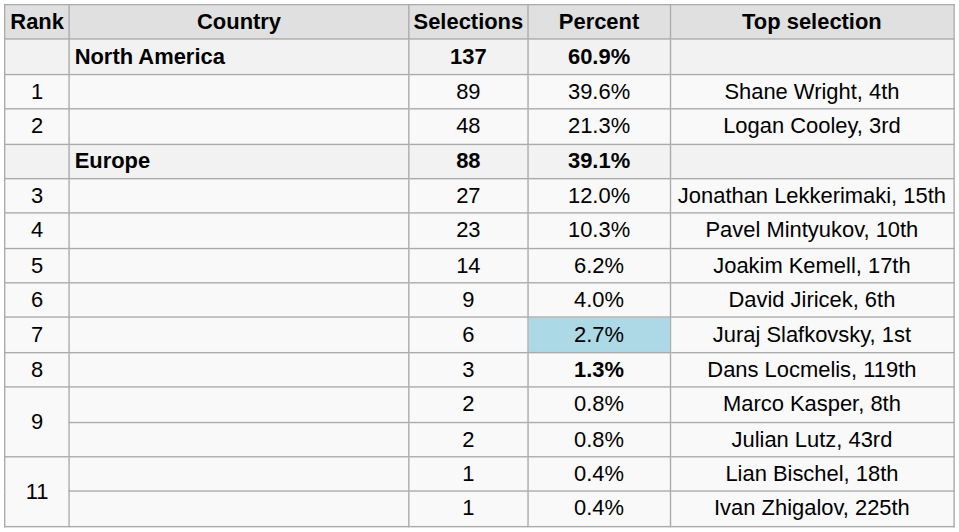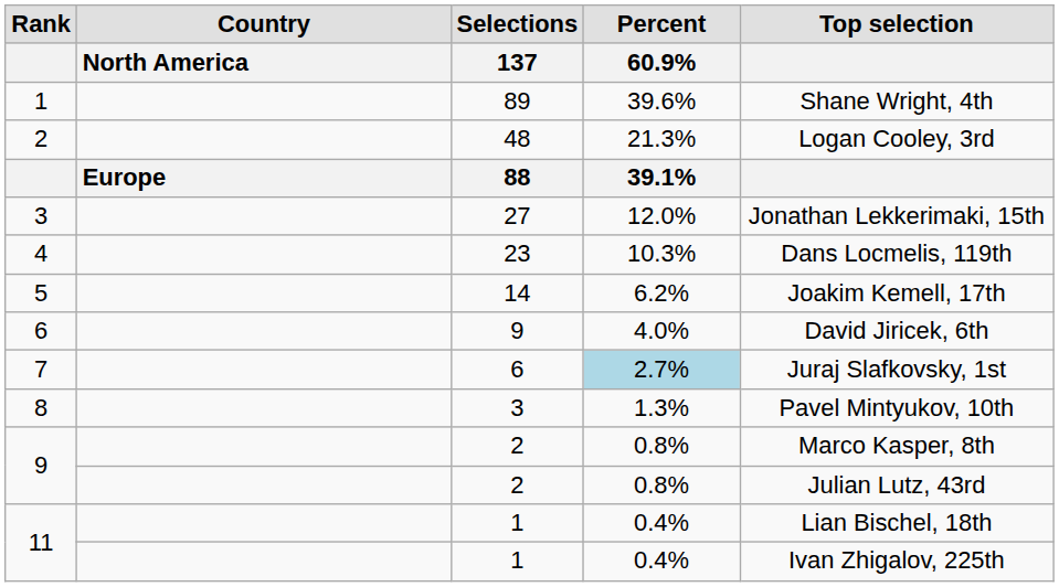4 | Top selection: Pavel Mintyukov, 10th -> Dans Locmelis, 119th
8 | Percent / 60.9%: bold -> normal
8 | Top selection: Dans Locmelis, 119th -> Pavel Mintyukov, 10th
